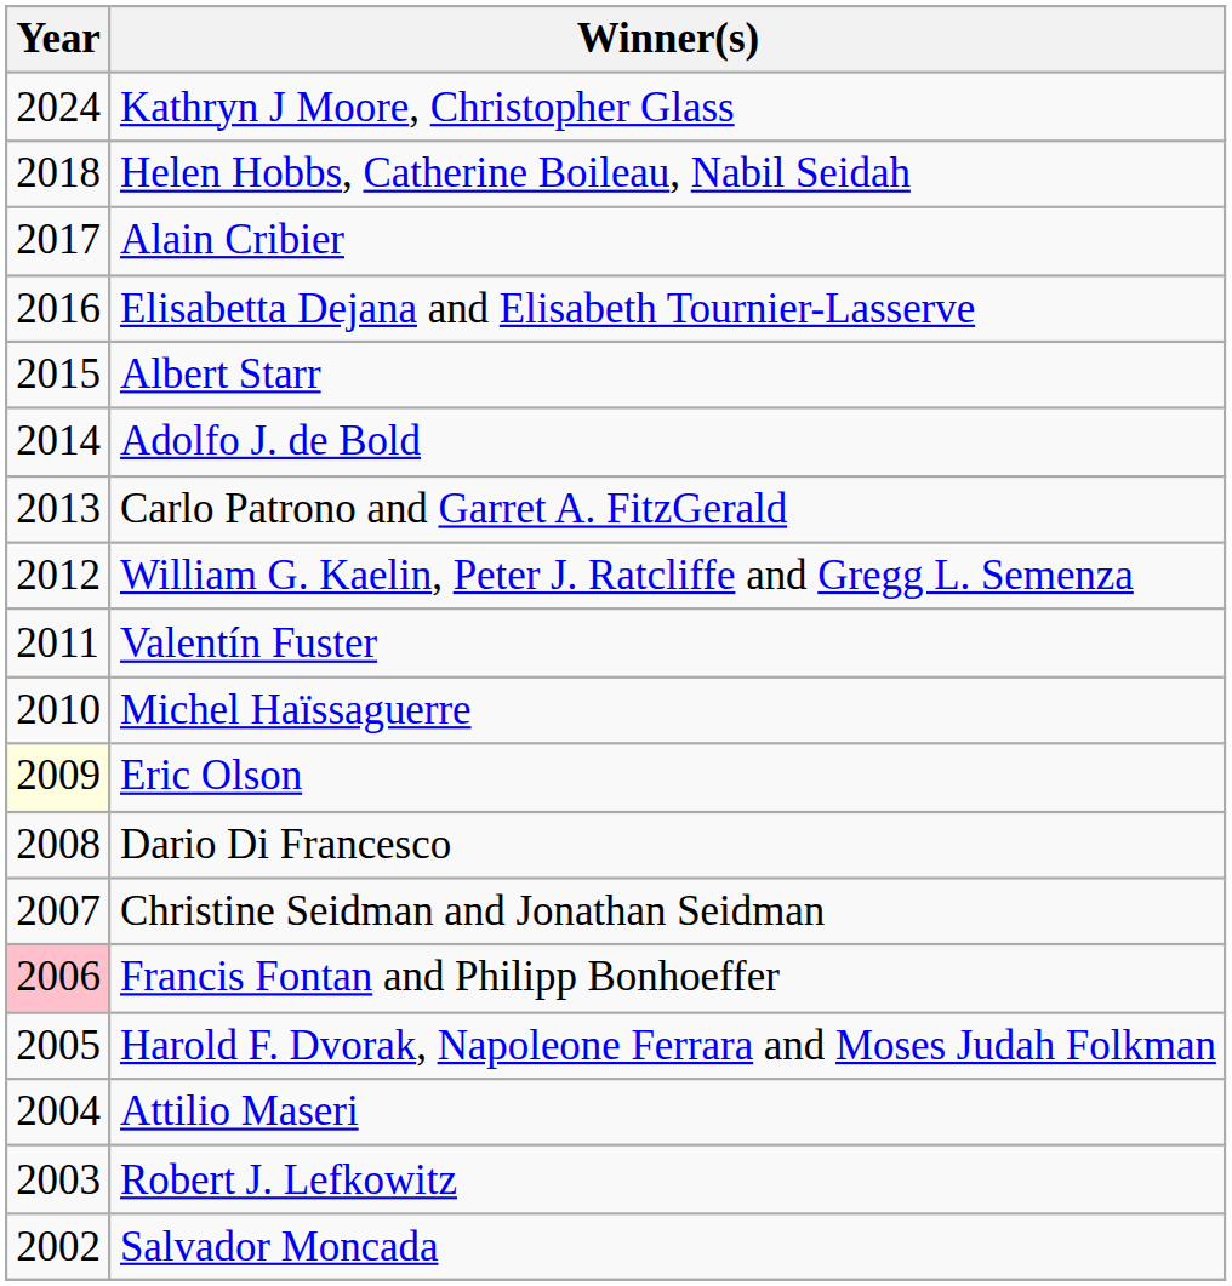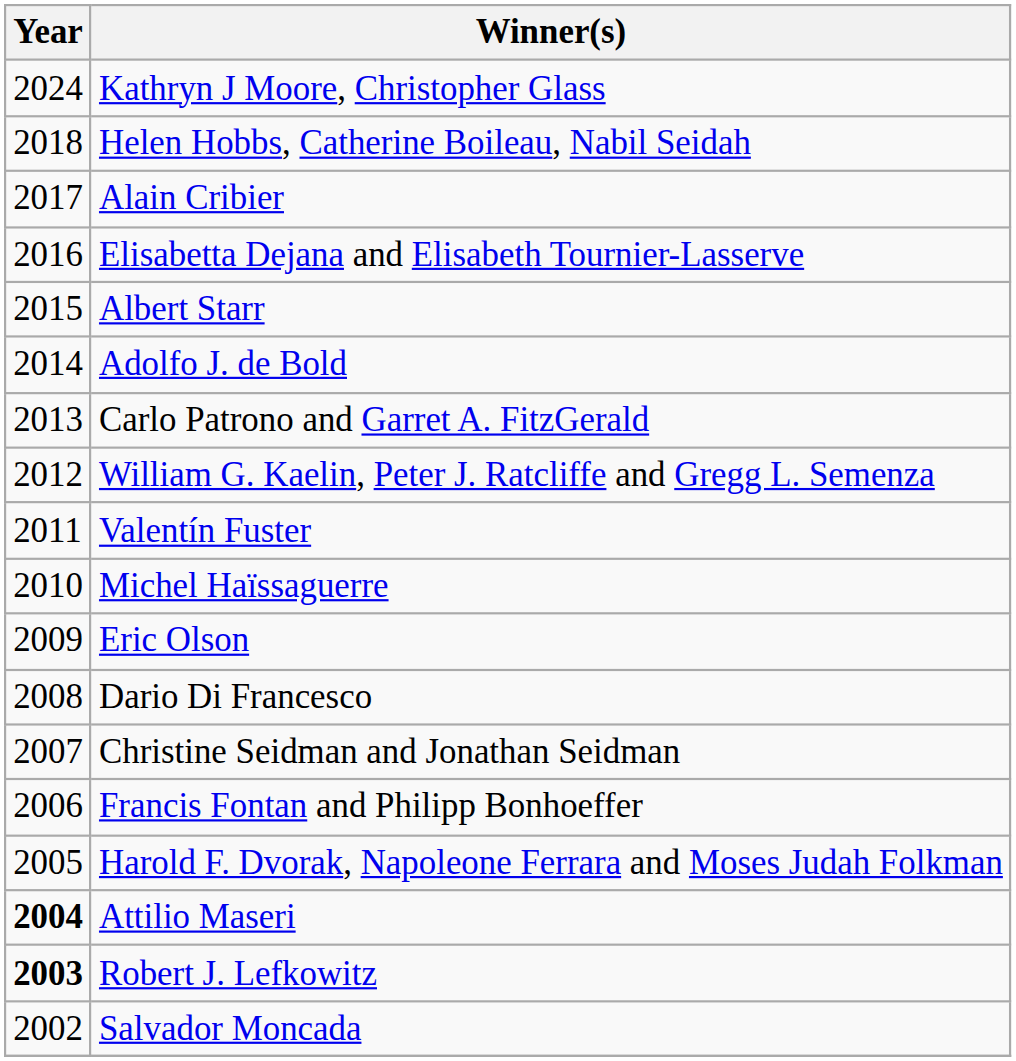Eric Olson | Year: lightyellow background -> no background
Francis Fontan and Philipp Bonhoeffer | Year: pink background -> no background
Attilio Maseri | Year: normal -> bold
Robert J. Lefkowitz | Year: normal -> bold
